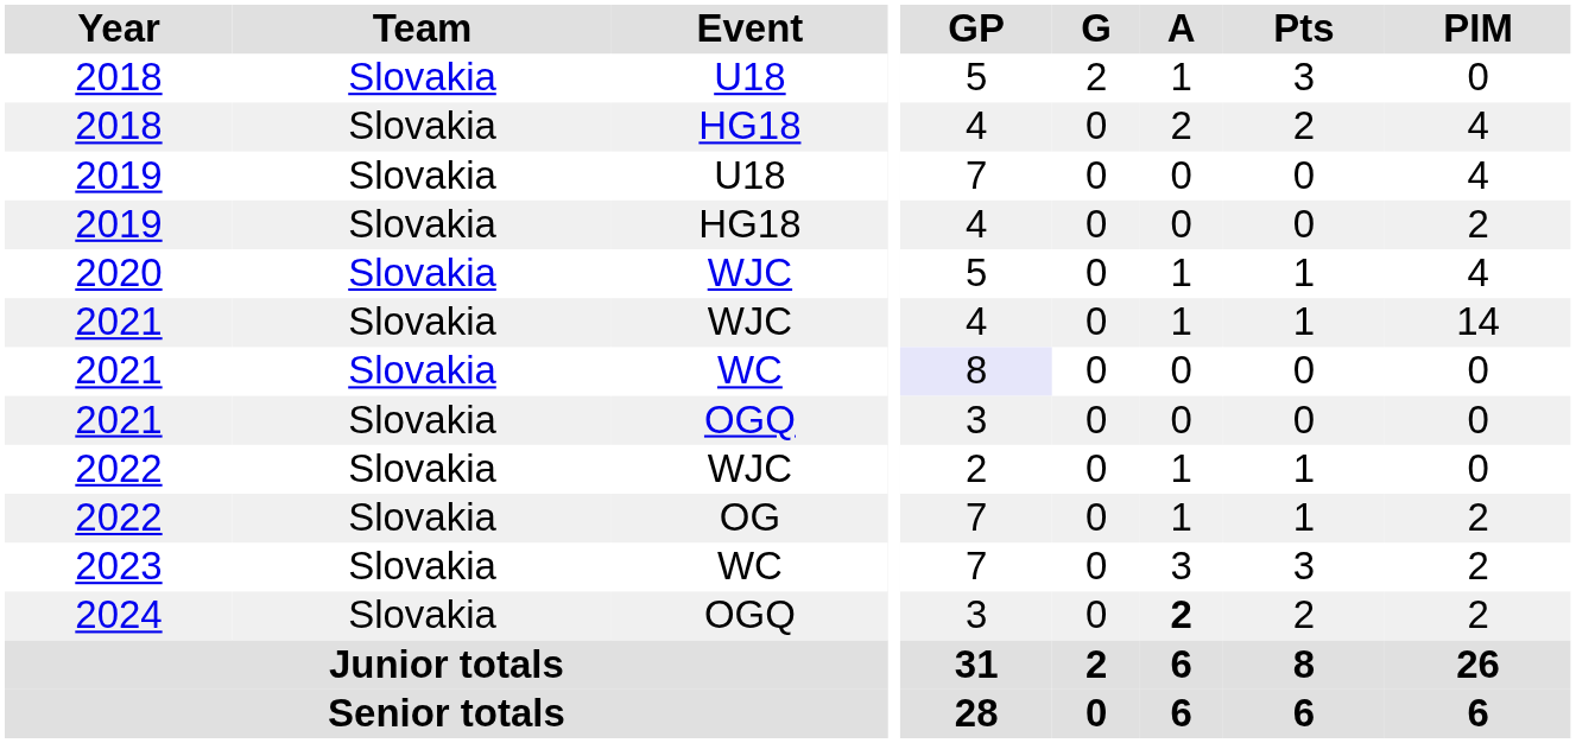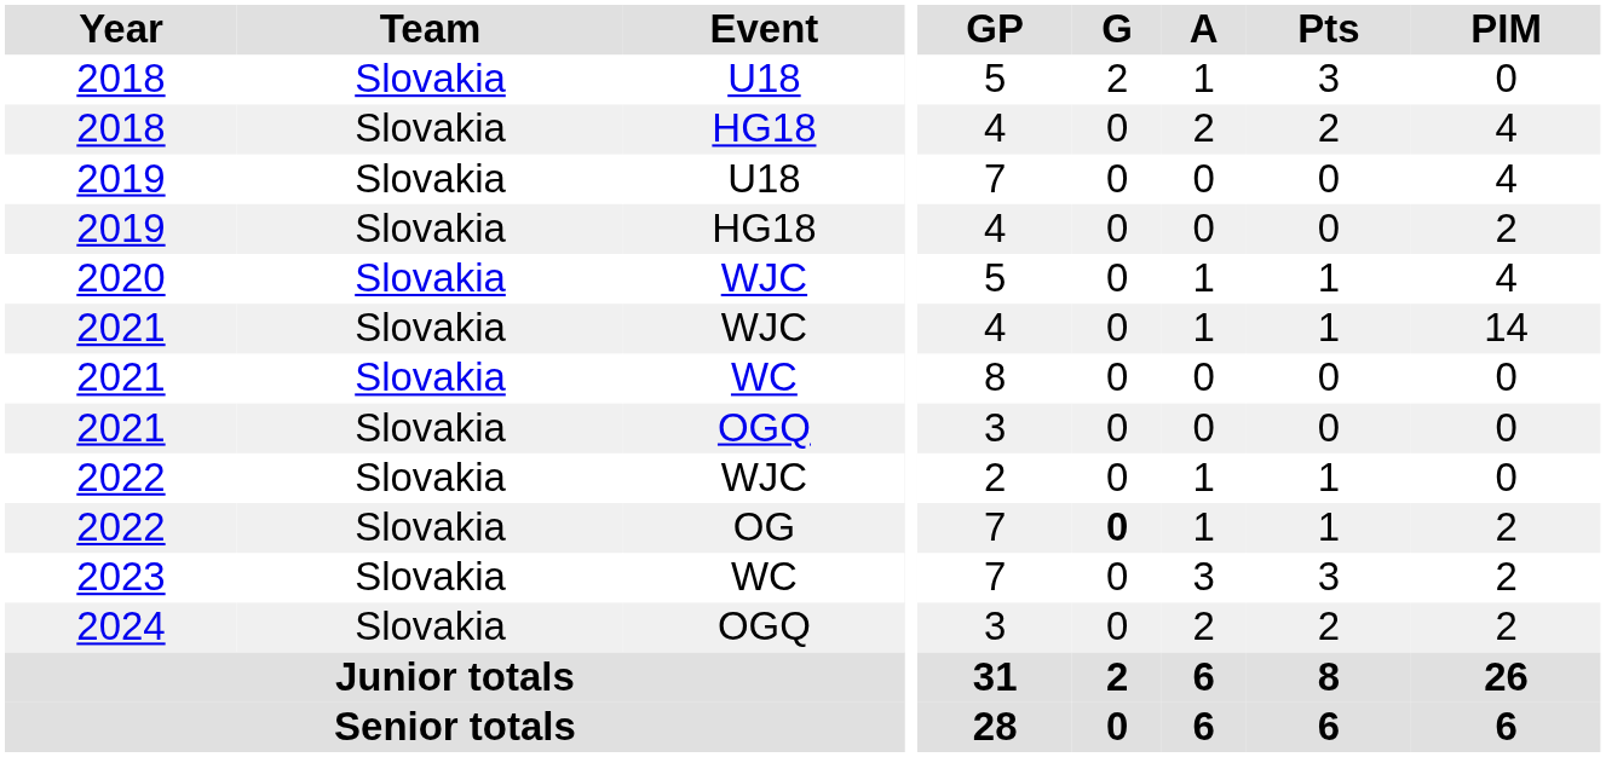2021 / WC | GP: lavender background -> no background
2022 / OG | G: normal -> bold
2024 | A: bold -> normal
